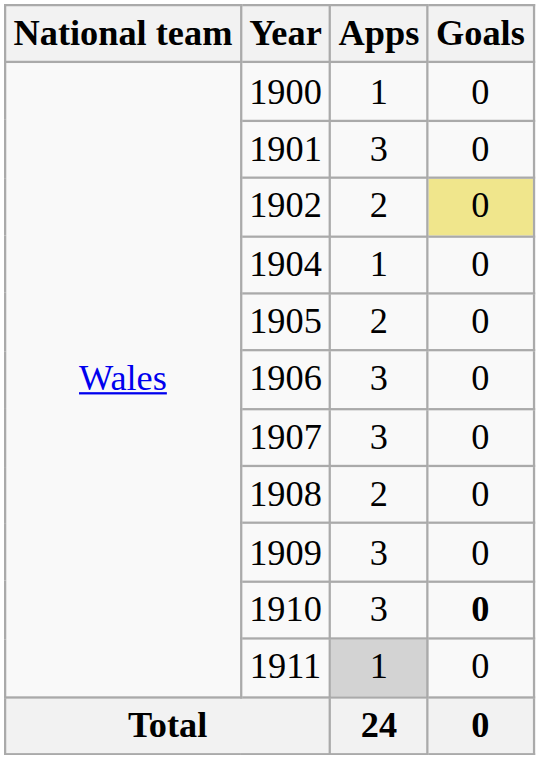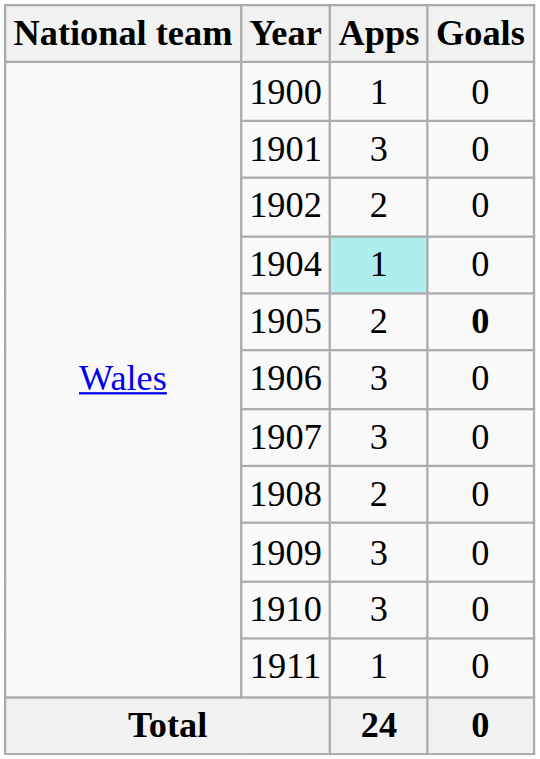1902 | Goals: khaki background -> no background
1904 | Apps: no background -> paleturquoise background
1905 | Goals: normal -> bold
1910 | Goals: bold -> normal
1911 | Apps: lightgrey background -> no background
